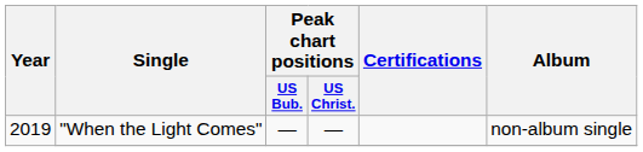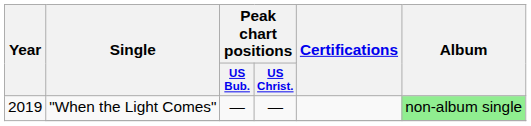"When the Light Comes" | Album: no background -> lightgreen background
